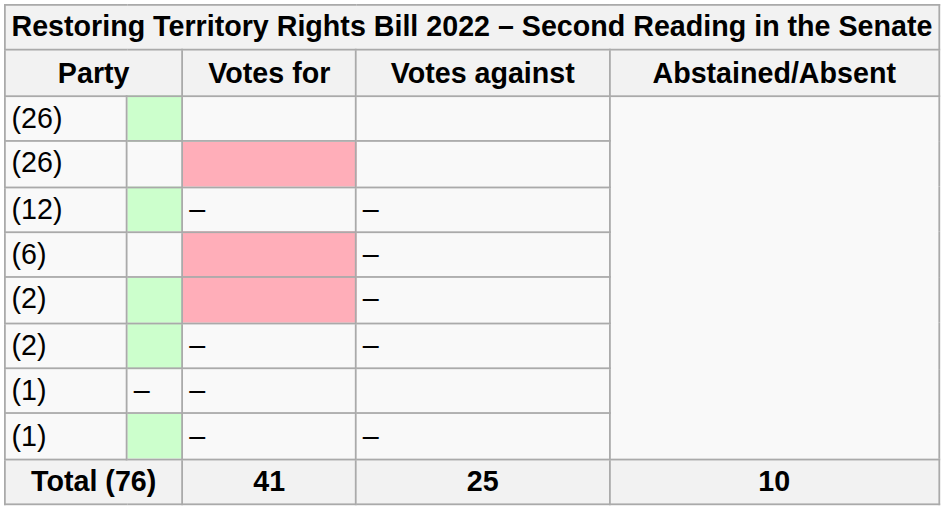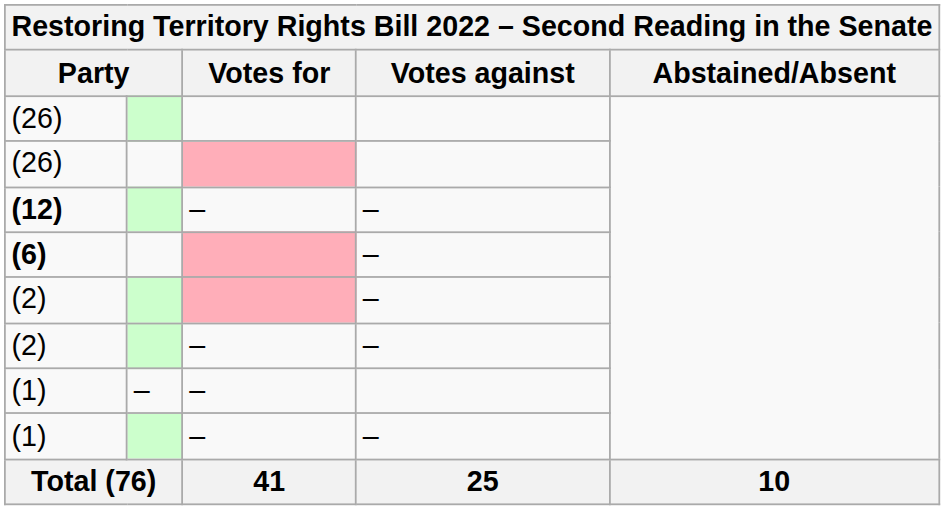(12) | column 1: normal -> bold
(6) | column 1: normal -> bold
